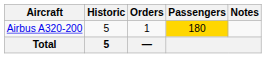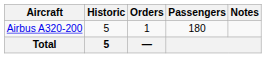Airbus A320-200 | Passengers: gold background -> no background
